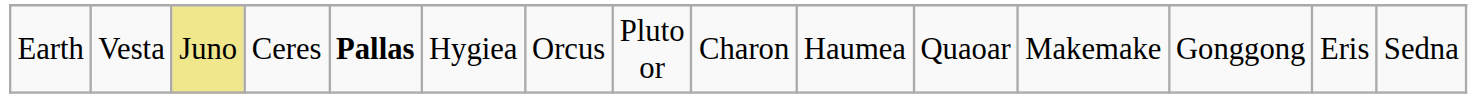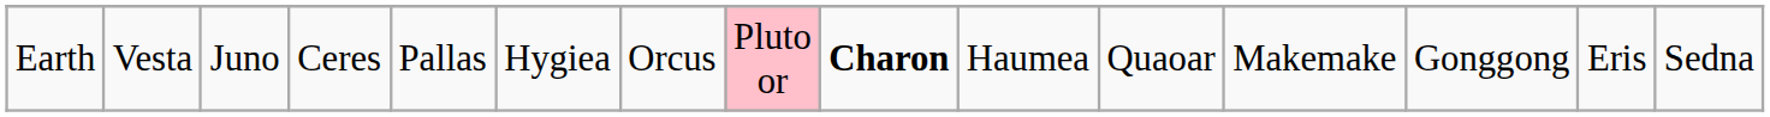Earth | column 3: khaki background -> no background
Earth | column 5: bold -> normal
Earth | column 8: no background -> pink background
Earth | column 9: normal -> bold
